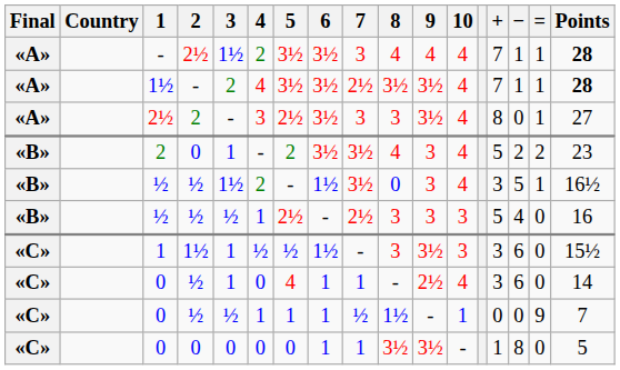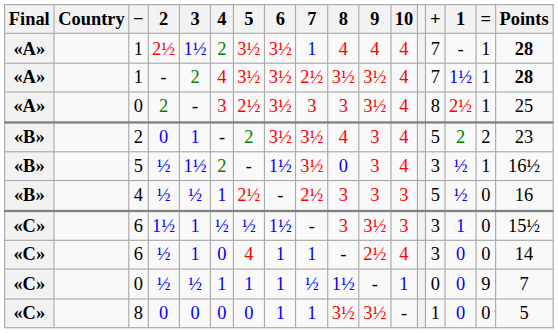columns swapped: 1 <-> −
row 2 | 7: 3 -> 1
row 4 | Points: 27 -> 25
